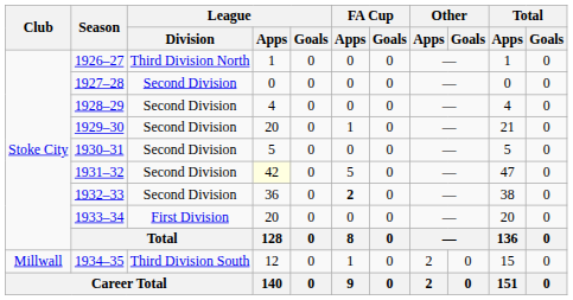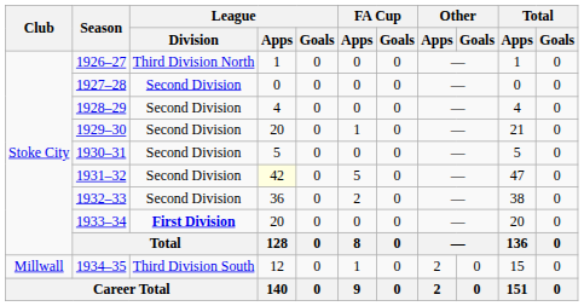1932–33 | FA Cup / Apps: bold -> normal
1933–34 | League / Division: normal -> bold
